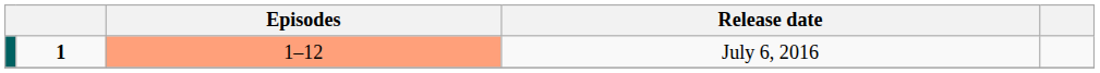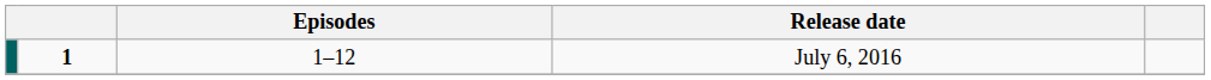July 6, 2016 | Episodes: lightsalmon background -> no background
